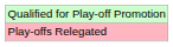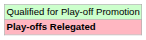row 2 | column 1: normal -> bold
